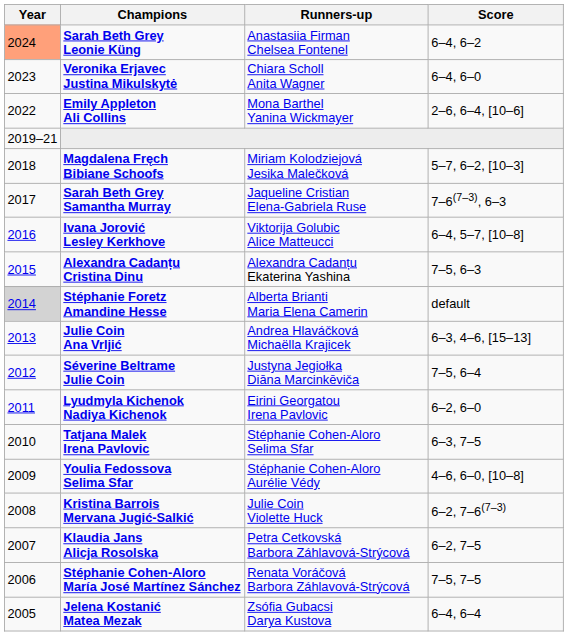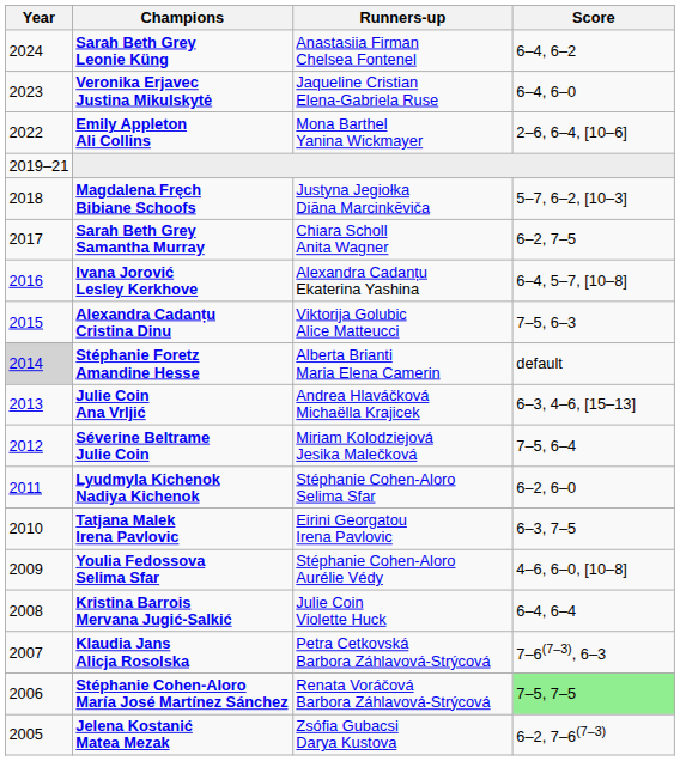Sarah Beth Grey Leonie Küng | Year: lightsalmon background -> no background
Veronika Erjavec Justina Mikulskytė | Runners-up: Chiara Scholl Anita Wagner -> Jaqueline Cristian Elena-Gabriela Ruse
Magdalena Fręch Bibiane Schoofs | Runners-up: Miriam Kolodziejová Jesika Malečková -> Justyna Jegiołka Diāna Marcinkēviča
Sarah Beth Grey Samantha Murray | Runners-up: Jaqueline Cristian Elena-Gabriela Ruse -> Chiara Scholl Anita Wagner
Sarah Beth Grey Samantha Murray | Score: 7–6(7–3), 6–3 -> 6–2, 7–5
Ivana Jorović Lesley Kerkhove | Runners-up: Viktorija Golubic Alice Matteucci -> Alexandra Cadanțu Ekaterina Yashina
Alexandra Cadanțu Cristina Dinu | Runners-up: Alexandra Cadanțu Ekaterina Yashina -> Viktorija Golubic Alice Matteucci
Séverine Beltrame Julie Coin | Runners-up: Justyna Jegiołka Diāna Marcinkēviča -> Miriam Kolodziejová Jesika Malečková
Lyudmyla Kichenok Nadiya Kichenok | Runners-up: Eirini Georgatou Irena Pavlovic -> Stéphanie Cohen-Aloro Selima Sfar
Tatjana Malek Irena Pavlovic | Runners-up: Stéphanie Cohen-Aloro Selima Sfar -> Eirini Georgatou Irena Pavlovic
Kristina Barrois Mervana Jugić-Salkić | Score: 6–2, 7–6(7–3) -> 6–4, 6–4
Klaudia Jans Alicja Rosolska | Score: 6–2, 7–5 -> 7–6(7–3), 6–3
Stéphanie Cohen-Aloro María José Martínez Sánchez | Score: no background -> lightgreen background
Jelena Kostanić Matea Mezak | Score: 6–4, 6–4 -> 6–2, 7–6(7–3)
